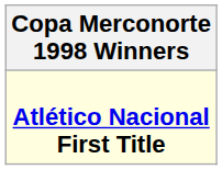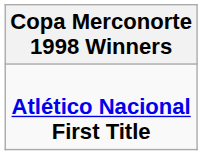row 2 | column 1: lightyellow background -> no background
